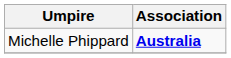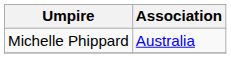Michelle Phippard | Association: bold -> normal
